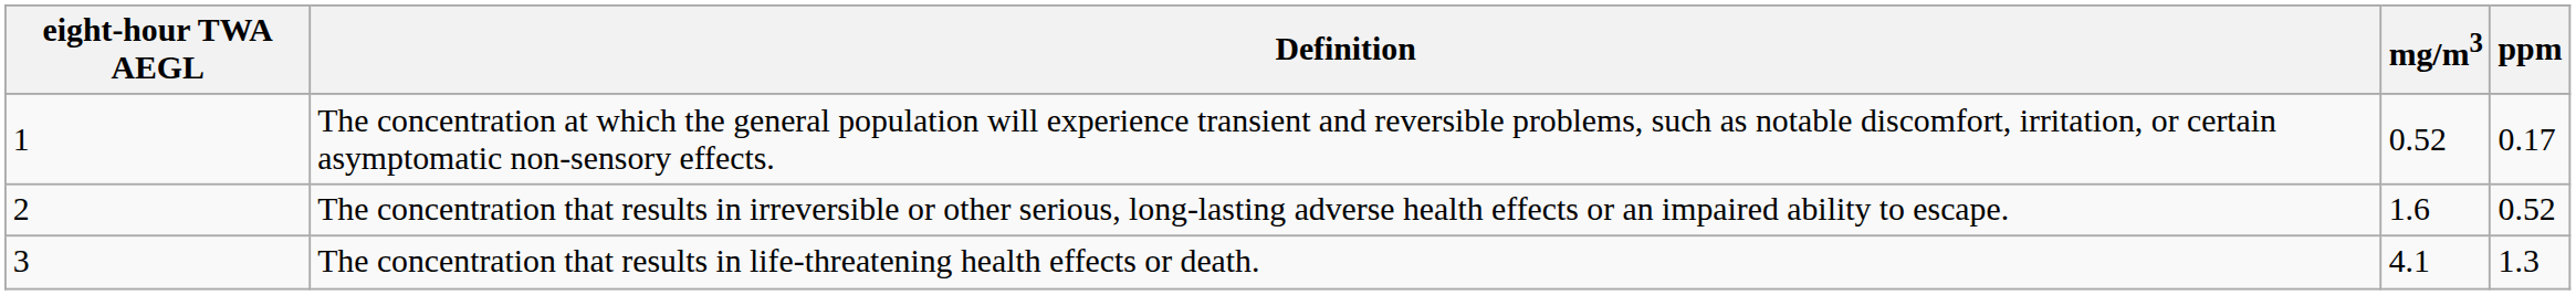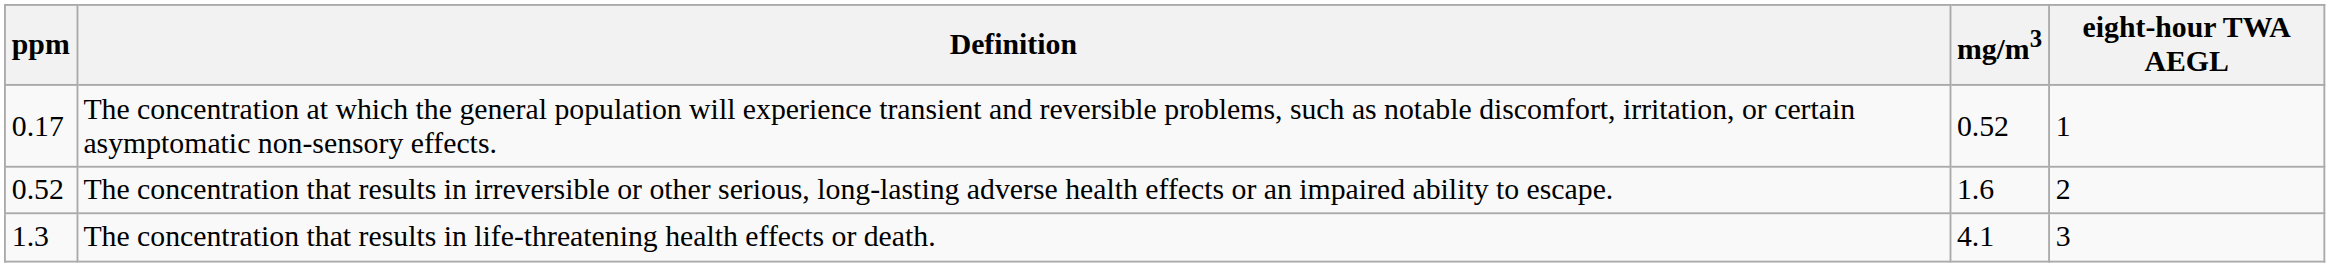columns swapped: eight-hour TWA AEGL <-> ppm
